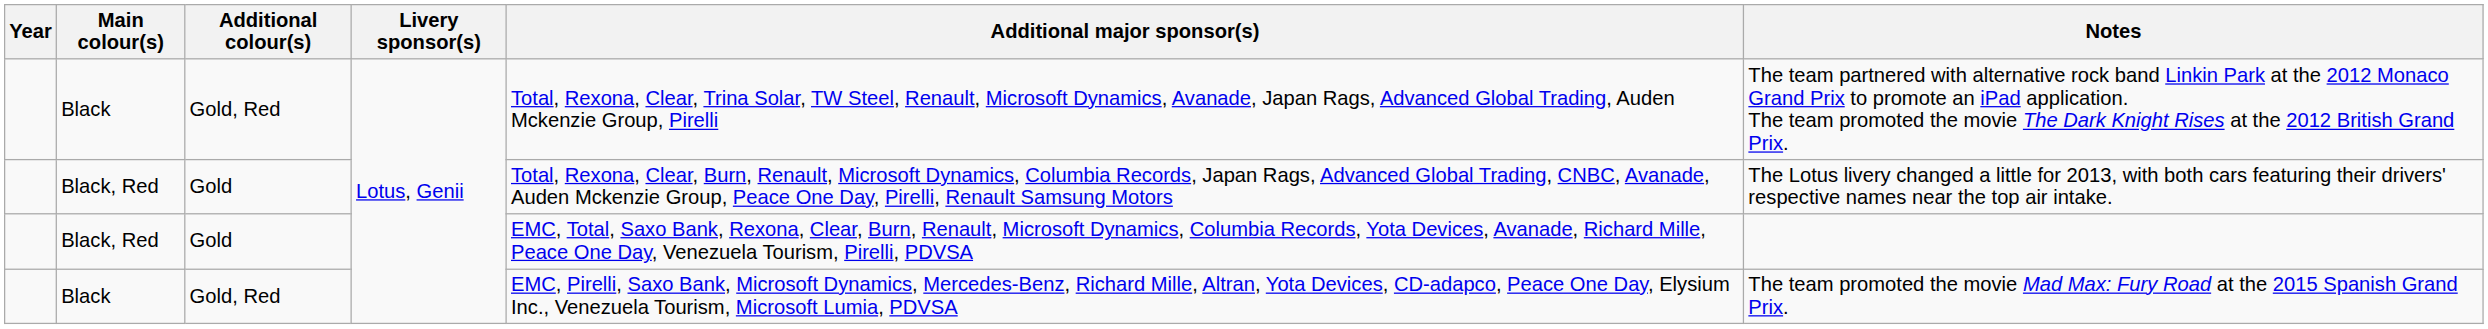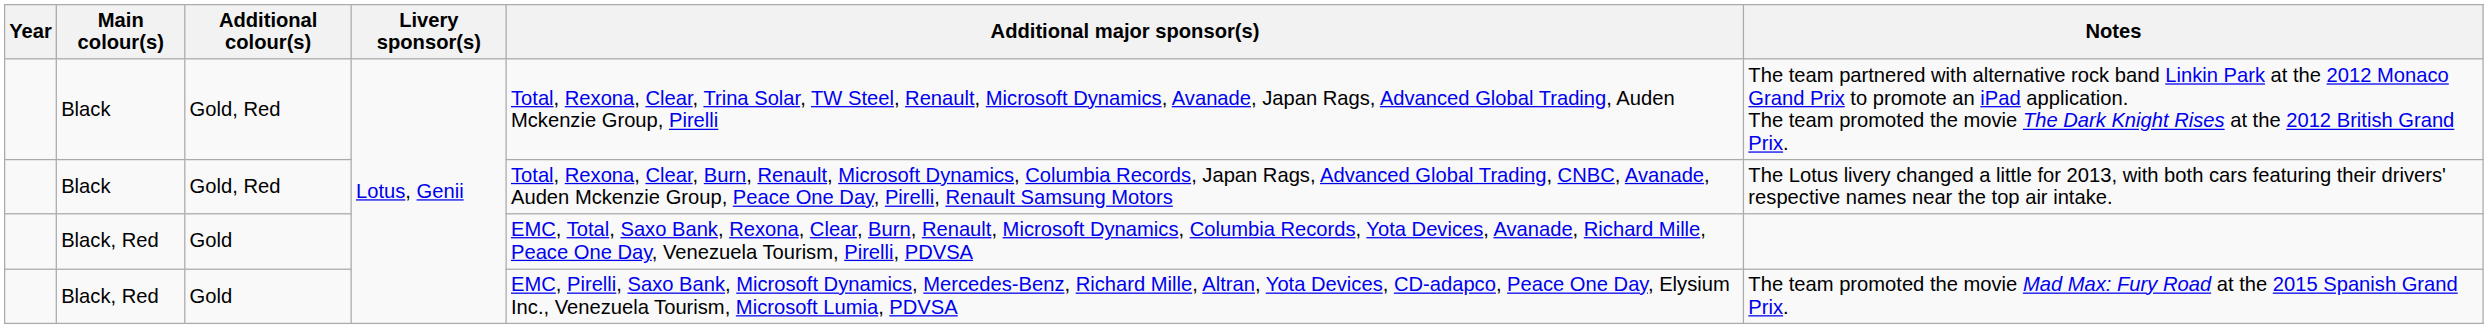row 3 | Main colour(s): Black, Red -> Black
row 3 | Additional colour(s): Gold -> Gold, Red
row 5 | Main colour(s): Black -> Black, Red
row 5 | Additional colour(s): Gold, Red -> Gold
